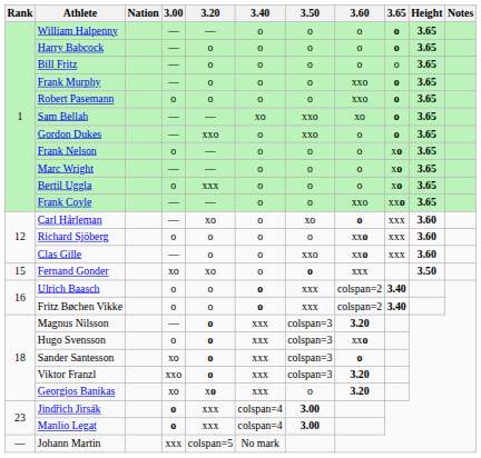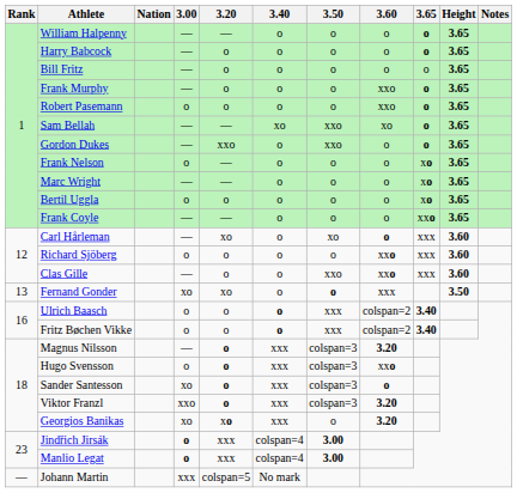Bertil Uggla | 3.20: xxx -> o
Frank Coyle | 3.60: xxo -> o
Fernand Gonder | Rank: 15 -> 13
